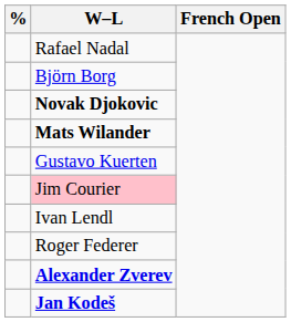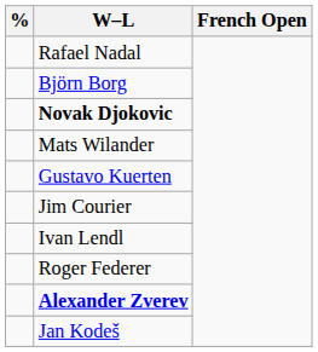Mats Wilander | W–L: bold -> normal
Jim Courier | W–L: pink background -> no background
Jan Kodeš | W–L: bold -> normal
